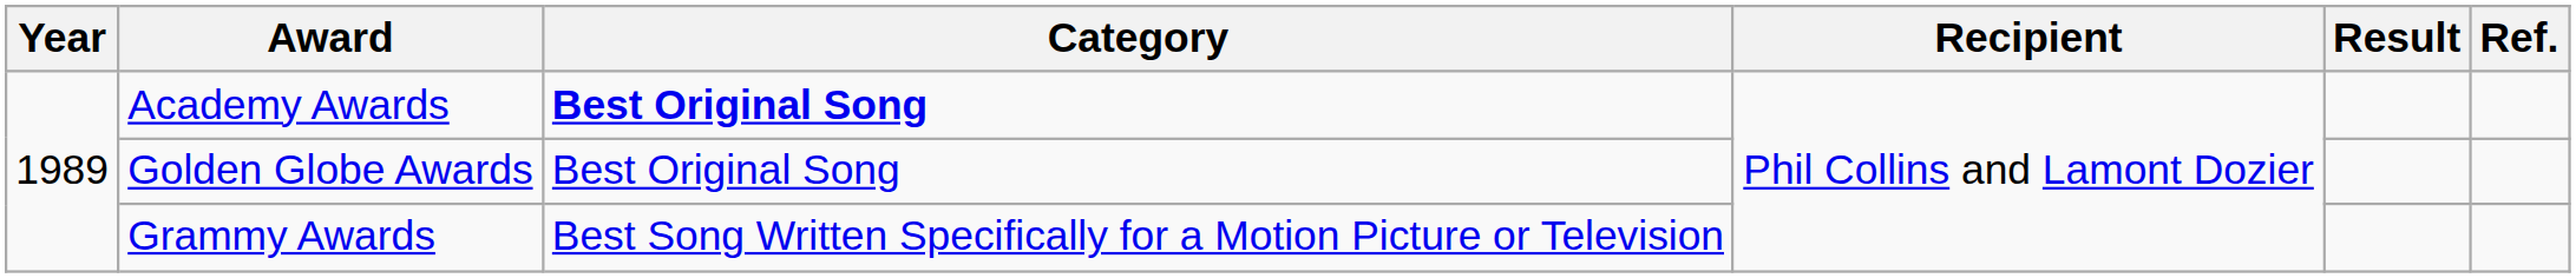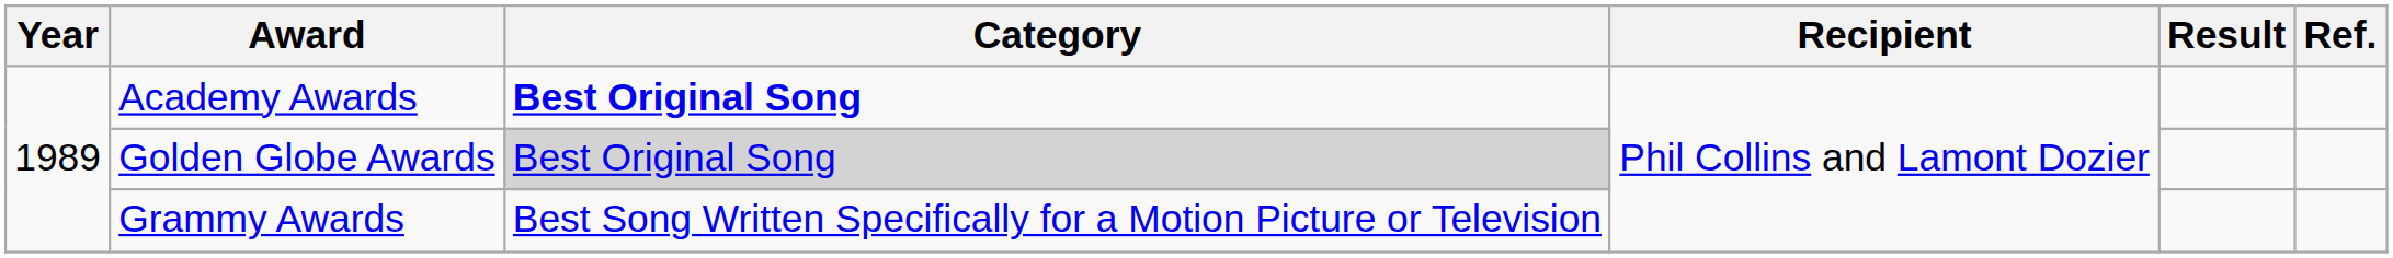Golden Globe Awards | Category: no background -> lightgrey background
